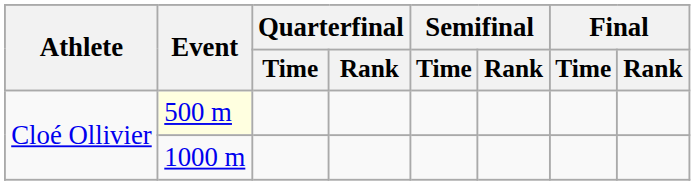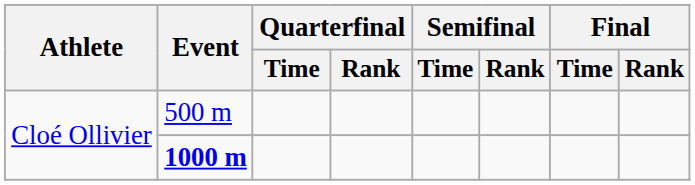500 m | Event: lightyellow background -> no background
1000 m | Event: normal -> bold
